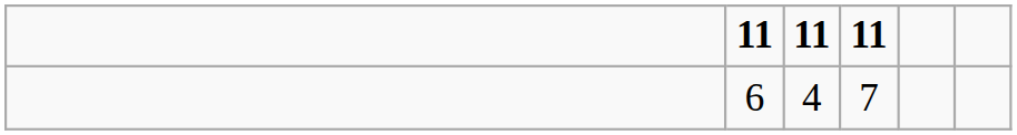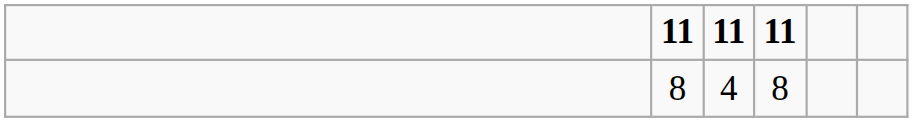row 2 | column 2: 6 -> 8
row 2 | column 4: 7 -> 8
